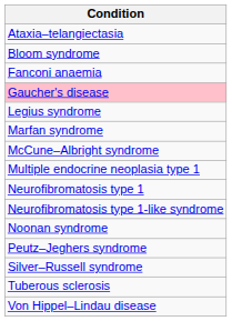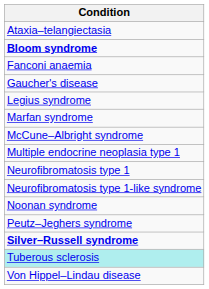row 3 | column 1: normal -> bold
row 5 | column 1: pink background -> no background
row 14 | column 1: normal -> bold
row 15 | column 1: no background -> paleturquoise background
